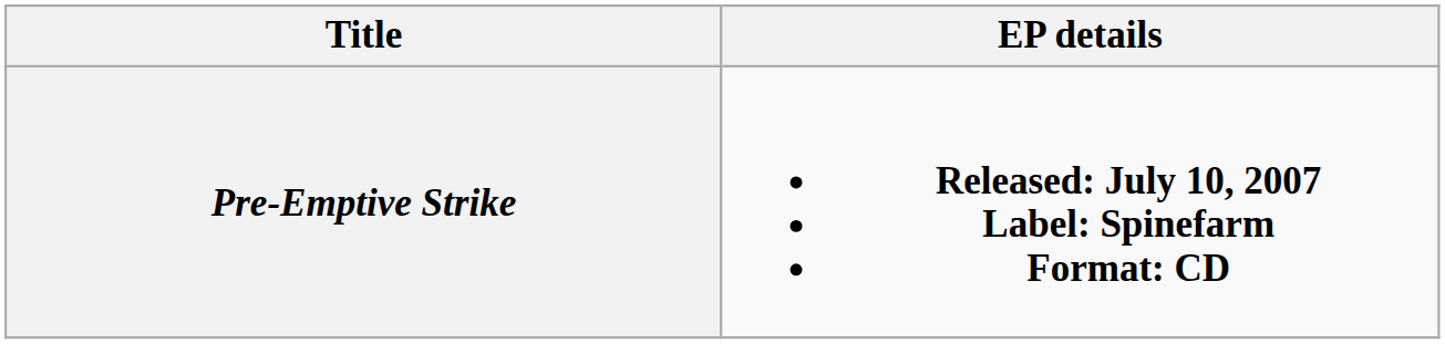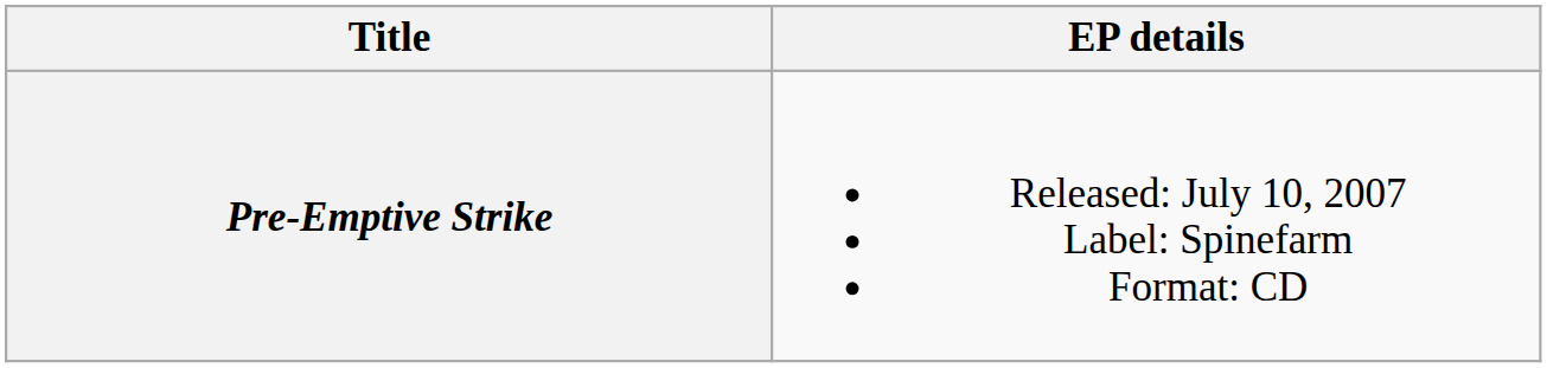Pre-Emptive Strike | EP details: bold -> normal
